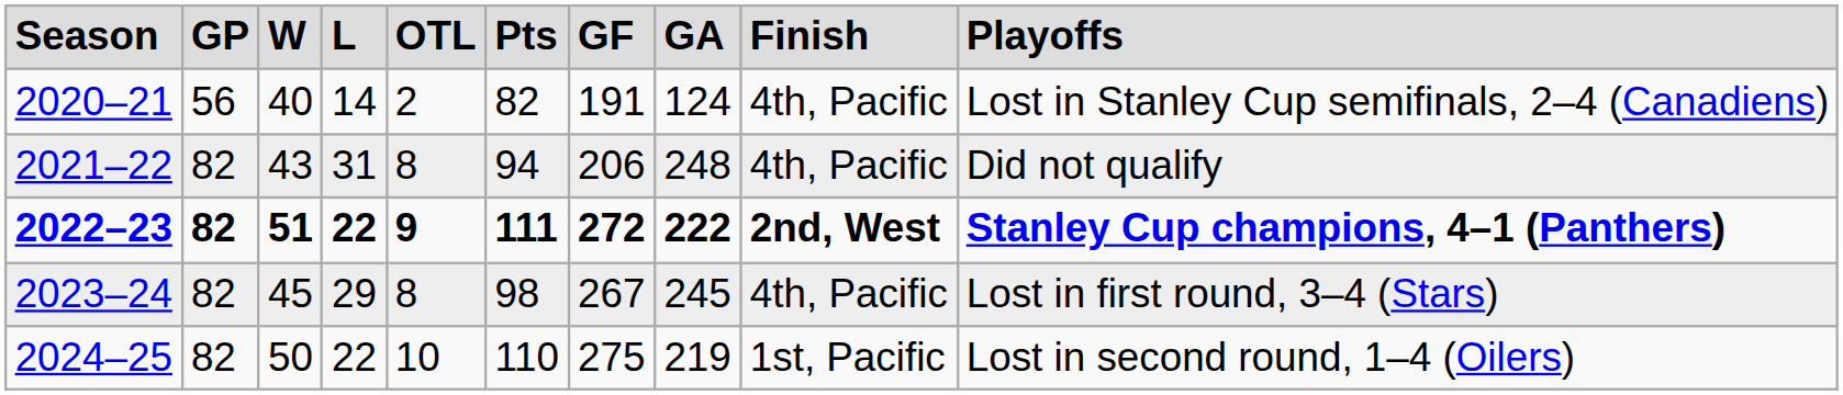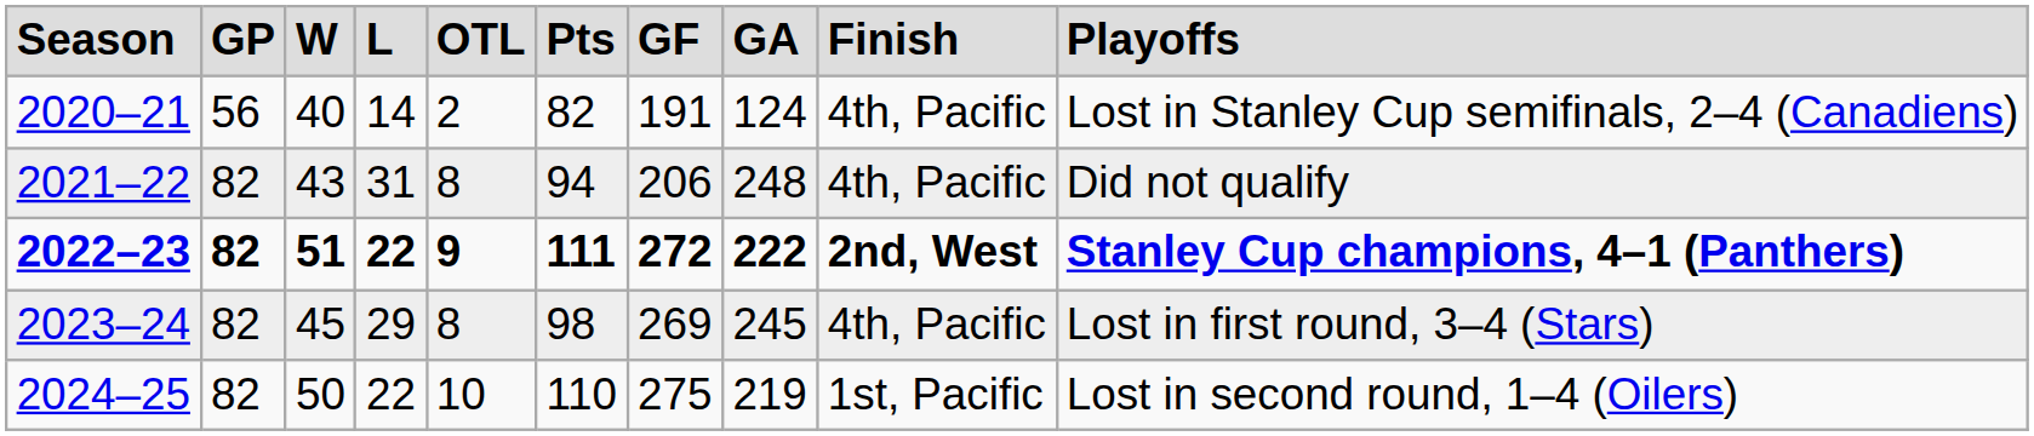2023–24 | column 7: 267 -> 269
